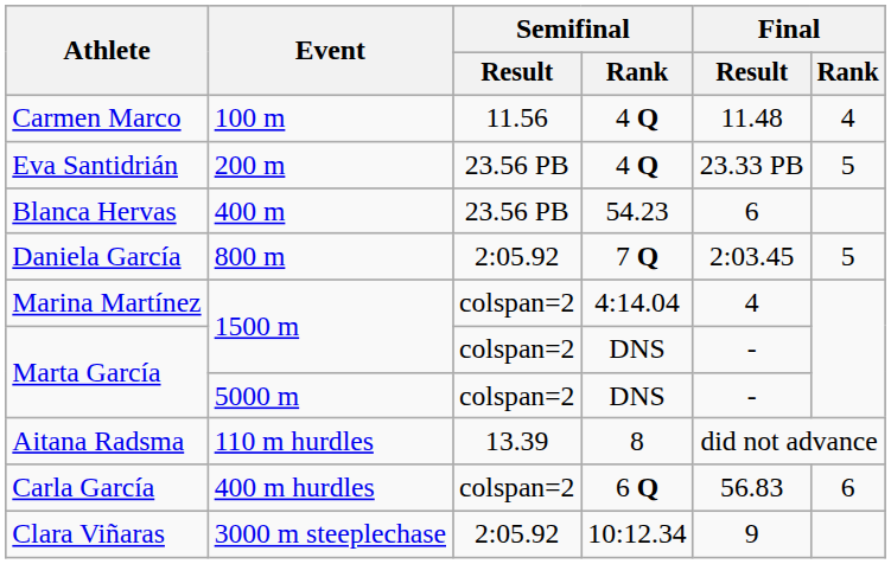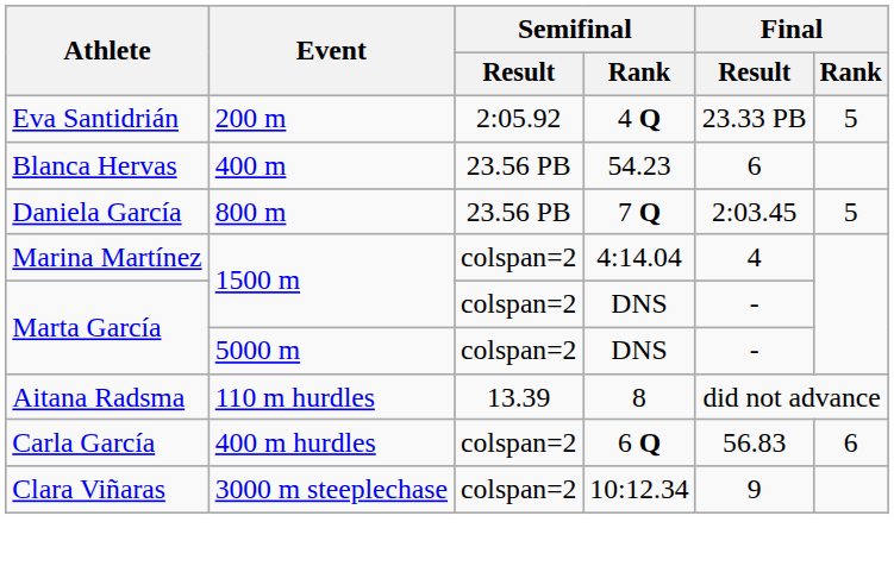- row: Carmen Marco | 100 m | 11.56 | 4 Q | 11.48 | 4
Eva Santidrián | Semifinal / Result: 23.56 PB -> 2:05.92
Daniela García | Semifinal / Result: 2:05.92 -> 23.56 PB
Clara Viñaras | Semifinal / Result: 2:05.92 -> colspan=2
